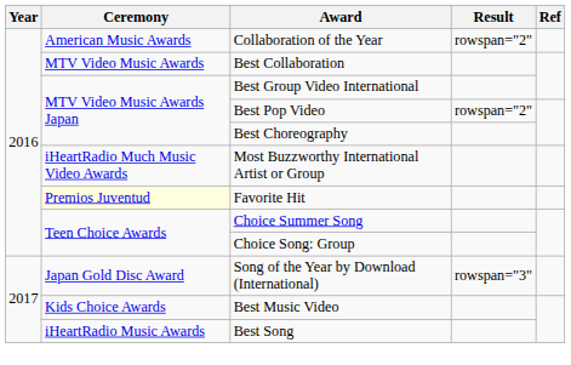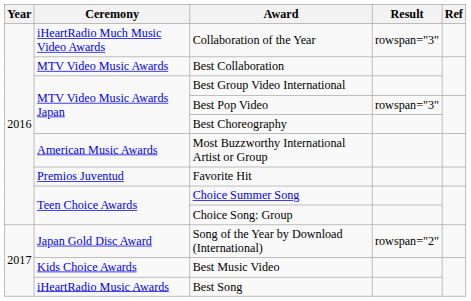Collaboration of the Year | Ceremony: American Music Awards -> iHeartRadio Much Music Video Awards
Collaboration of the Year | Result: rowspan="2" -> rowspan="3"
Best Pop Video | Result: rowspan="2" -> rowspan="3"
Most Buzzworthy International Artist or Group | Ceremony: iHeartRadio Much Music Video Awards -> American Music Awards
Favorite Hit | Ceremony: lightyellow background -> no background
Song of the Year by Download (International) | Result: rowspan="3" -> rowspan="2"
